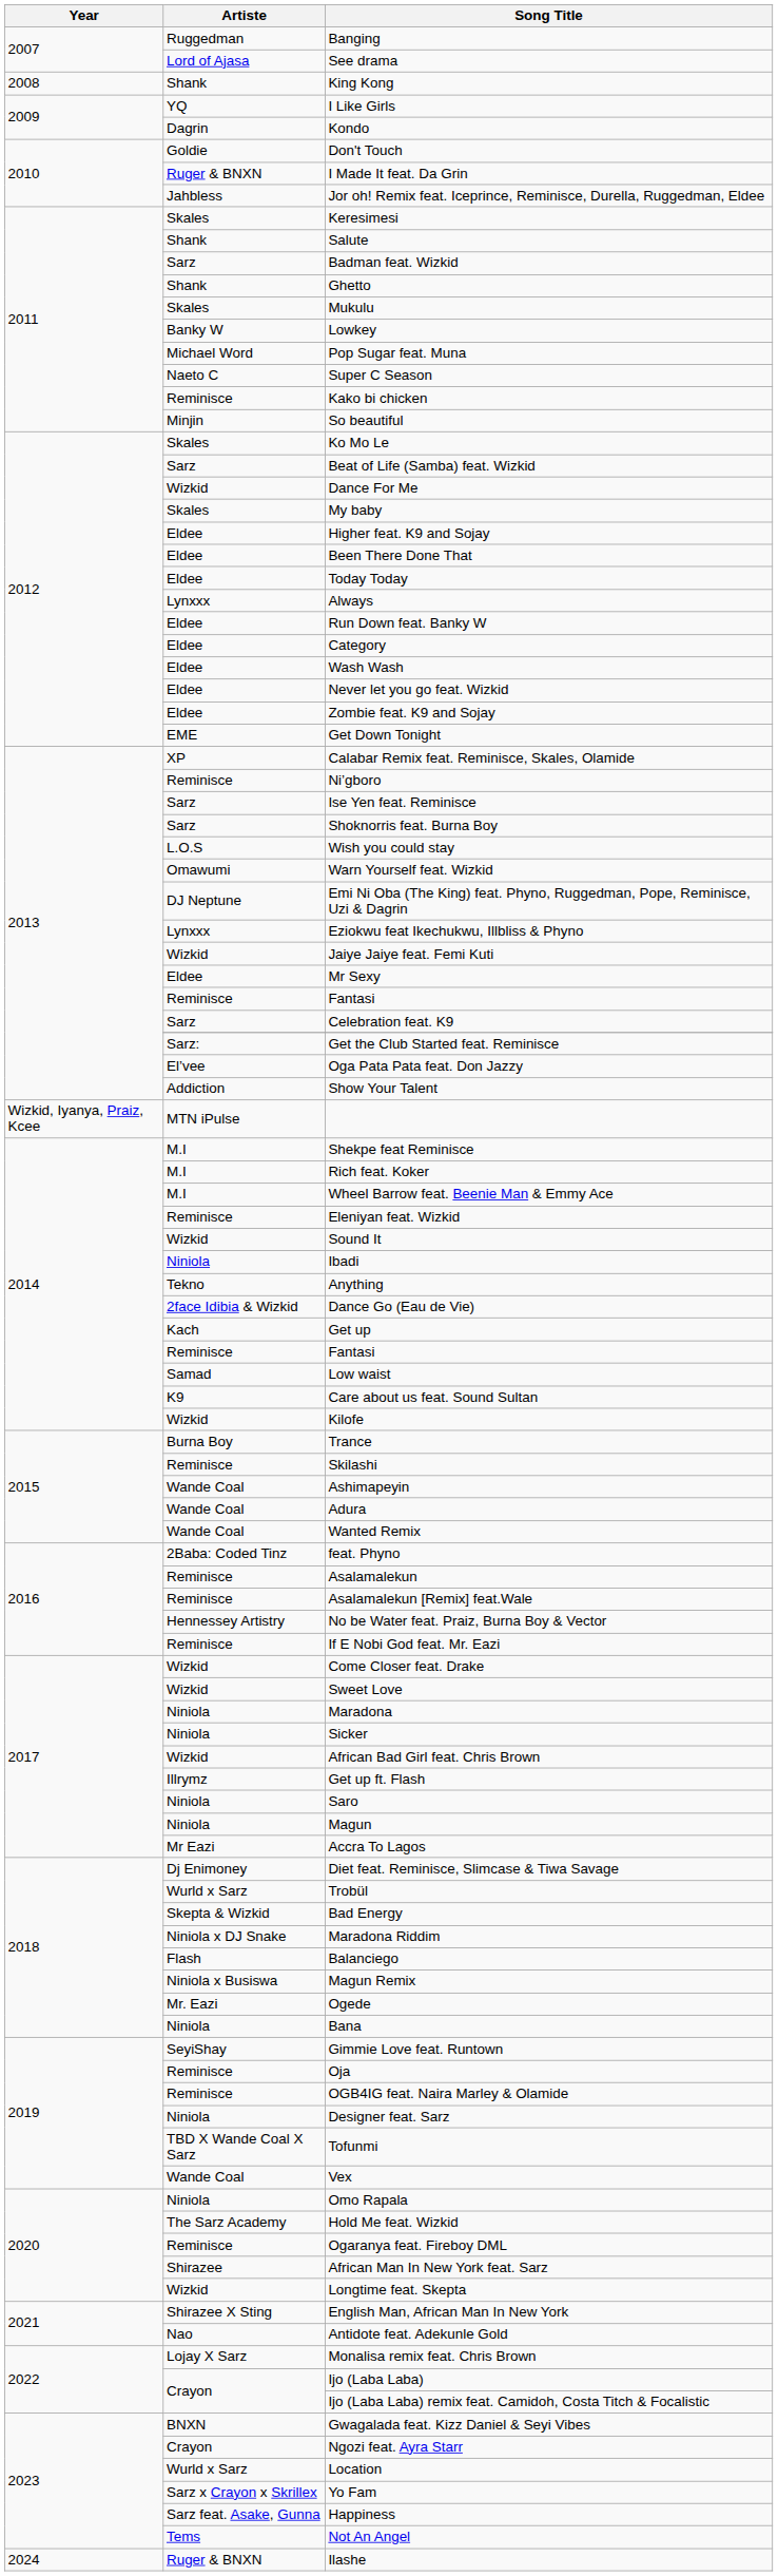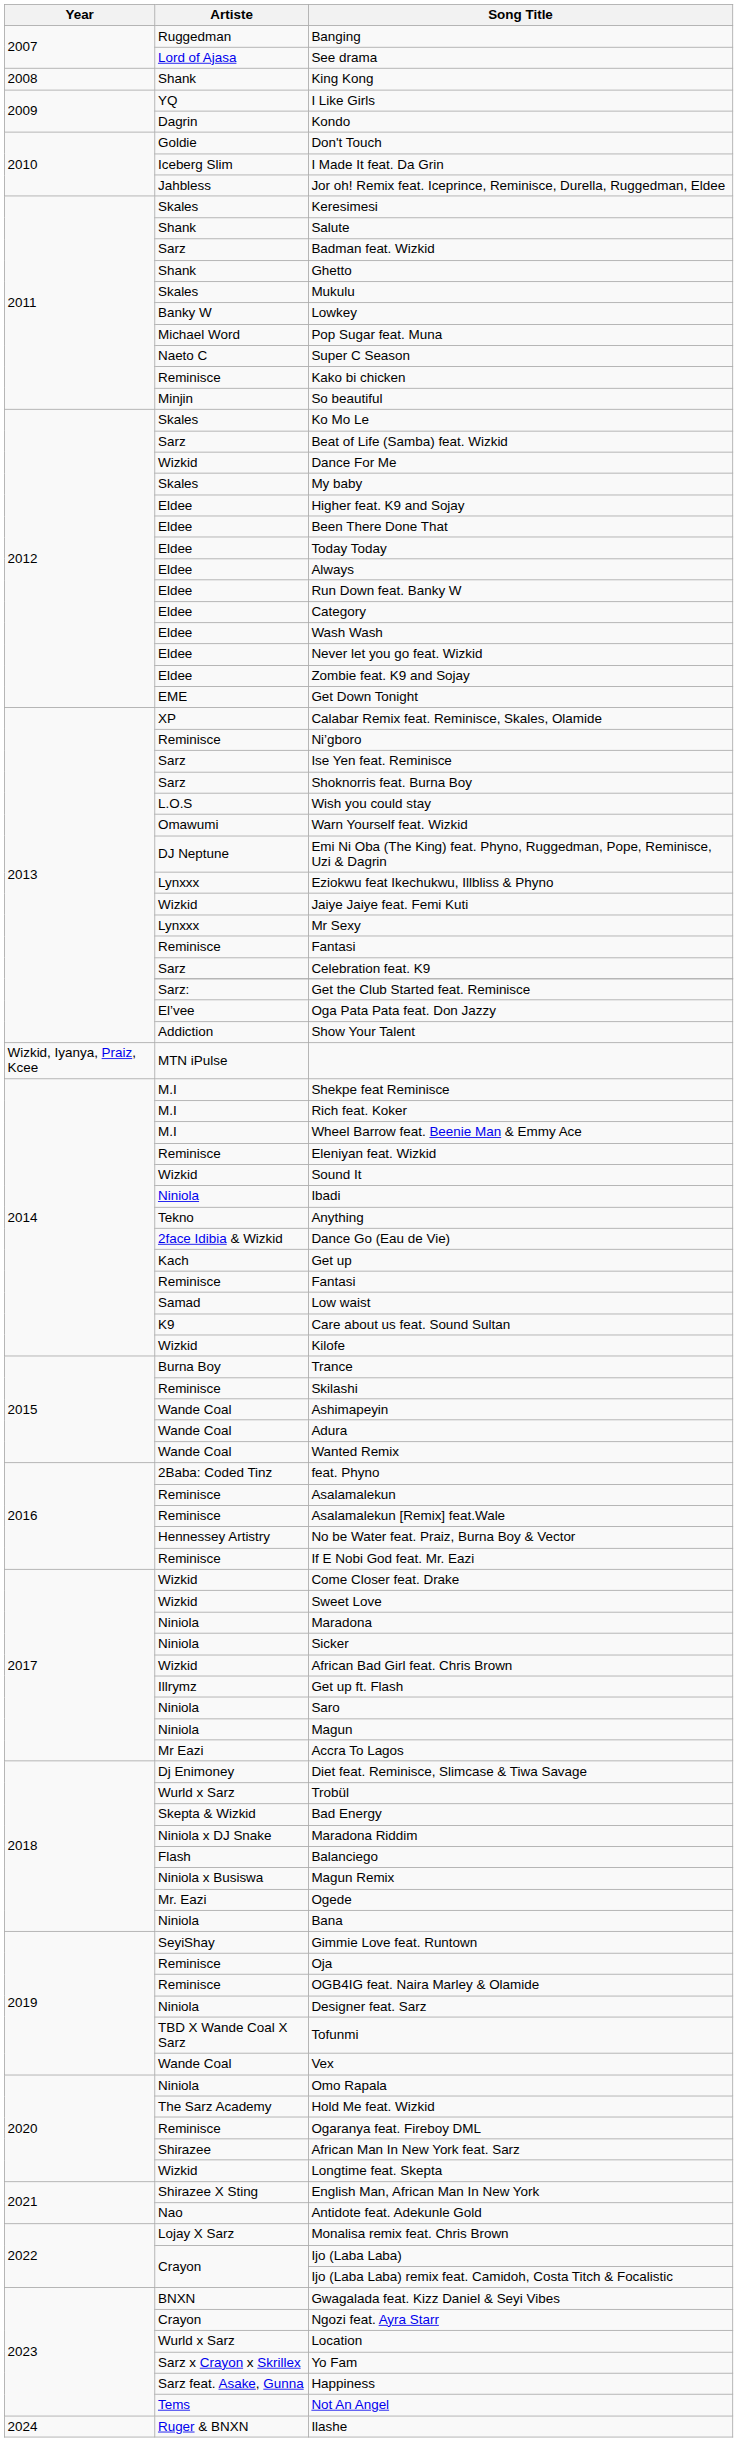I Made It feat. Da Grin | Artiste: Ruger & BNXN -> Iceberg Slim
Always | Artiste: Lynxxx -> Eldee
Mr Sexy | Artiste: Eldee -> Lynxxx
